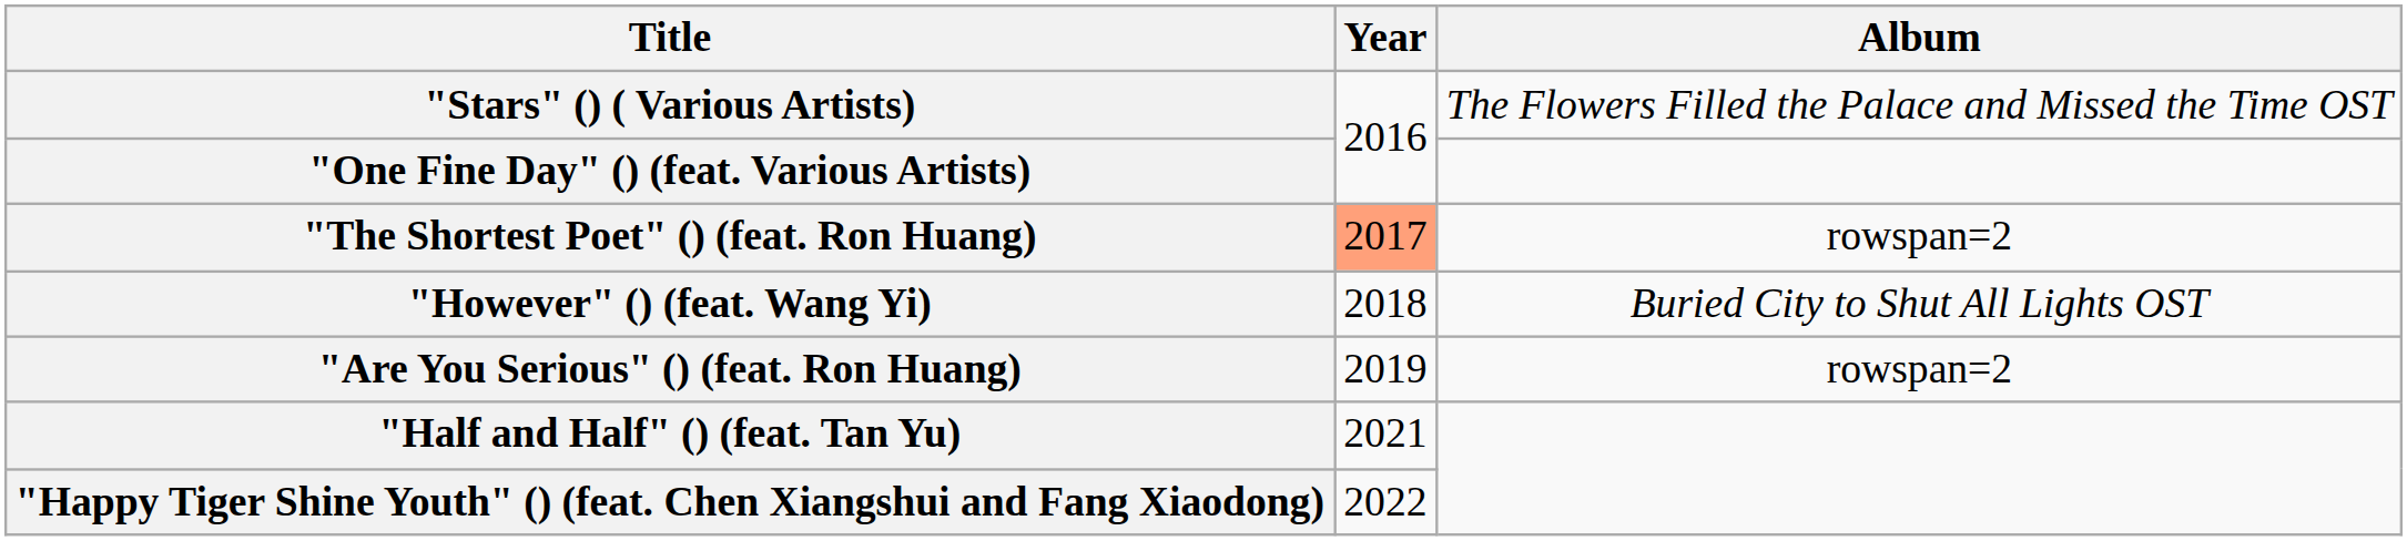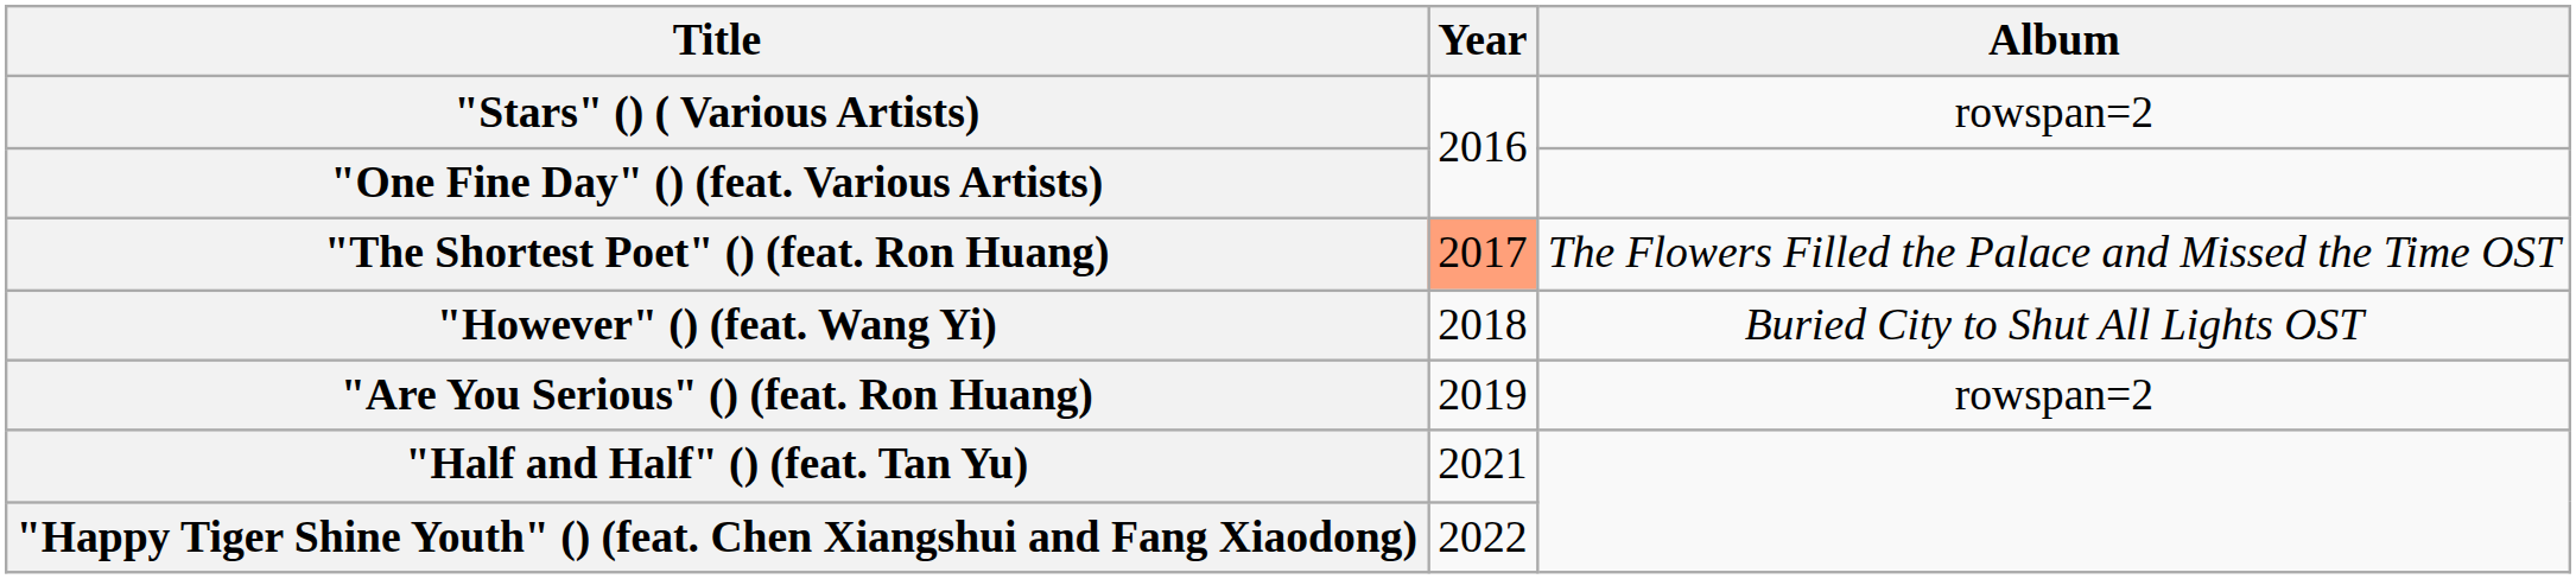"Stars" () ( Various Artists) | Album: The Flowers Filled the Palace and Missed the Time OST -> rowspan=2
"The Shortest Poet" () (feat. Ron Huang) | Album: rowspan=2 -> The Flowers Filled the Palace and Missed the Time OST
